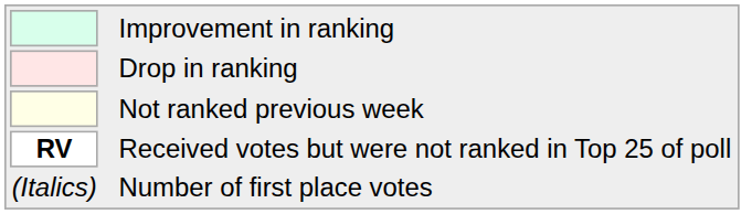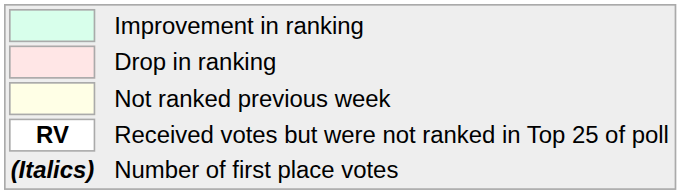Number of first place votes | column 1: normal -> bold
